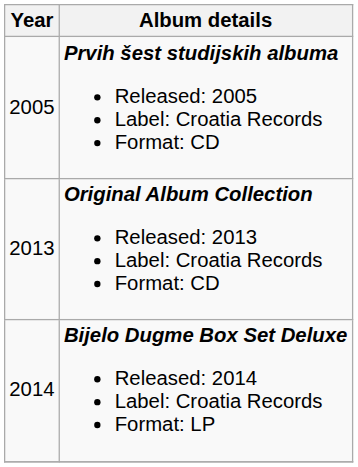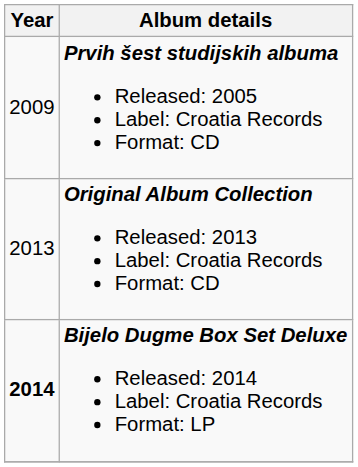row 2 | Year: 2005 -> 2009
row 4 | Year: normal -> bold
